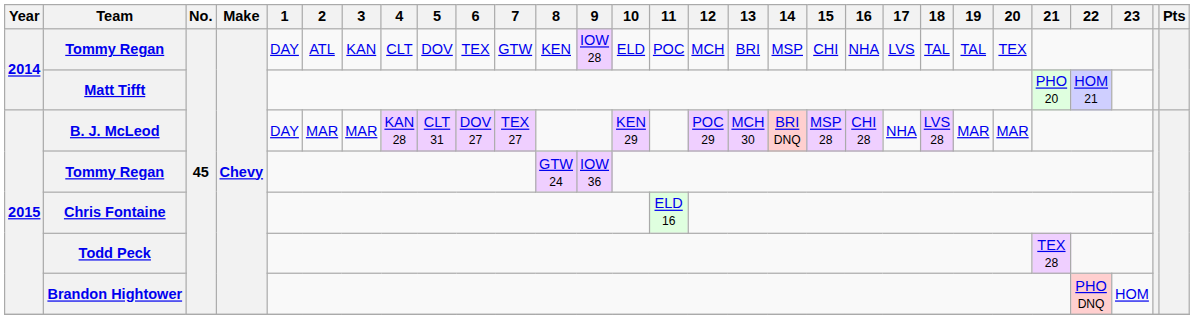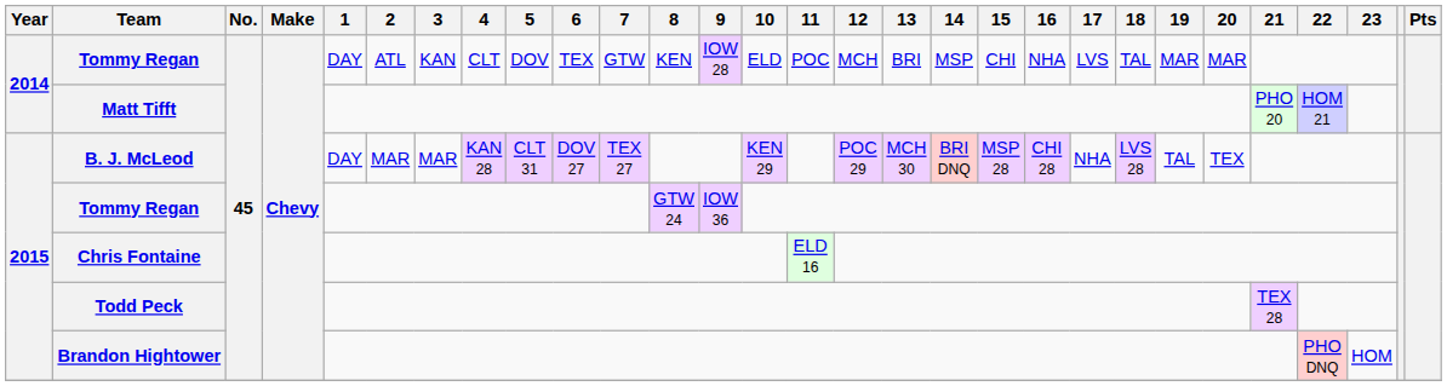2014 / Tommy Regan | 19: TAL -> MAR
2014 / Tommy Regan | 20: TEX -> MAR
B. J. McLeod | 19: MAR -> TAL
B. J. McLeod | 20: MAR -> TEX
